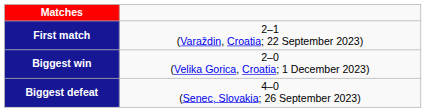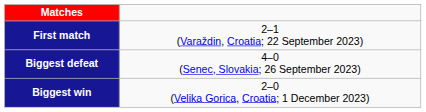rows swapped: Biggest win <-> Biggest defeat
